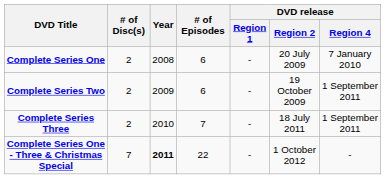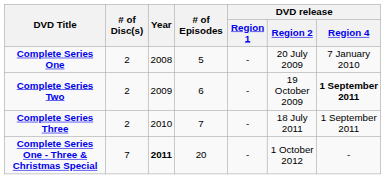Complete Series One | # of Episodes: 6 -> 5
Complete Series Two | DVD release / Region 4: normal -> bold
Complete Series One - Three & Christmas Special | # of Episodes: 22 -> 20
